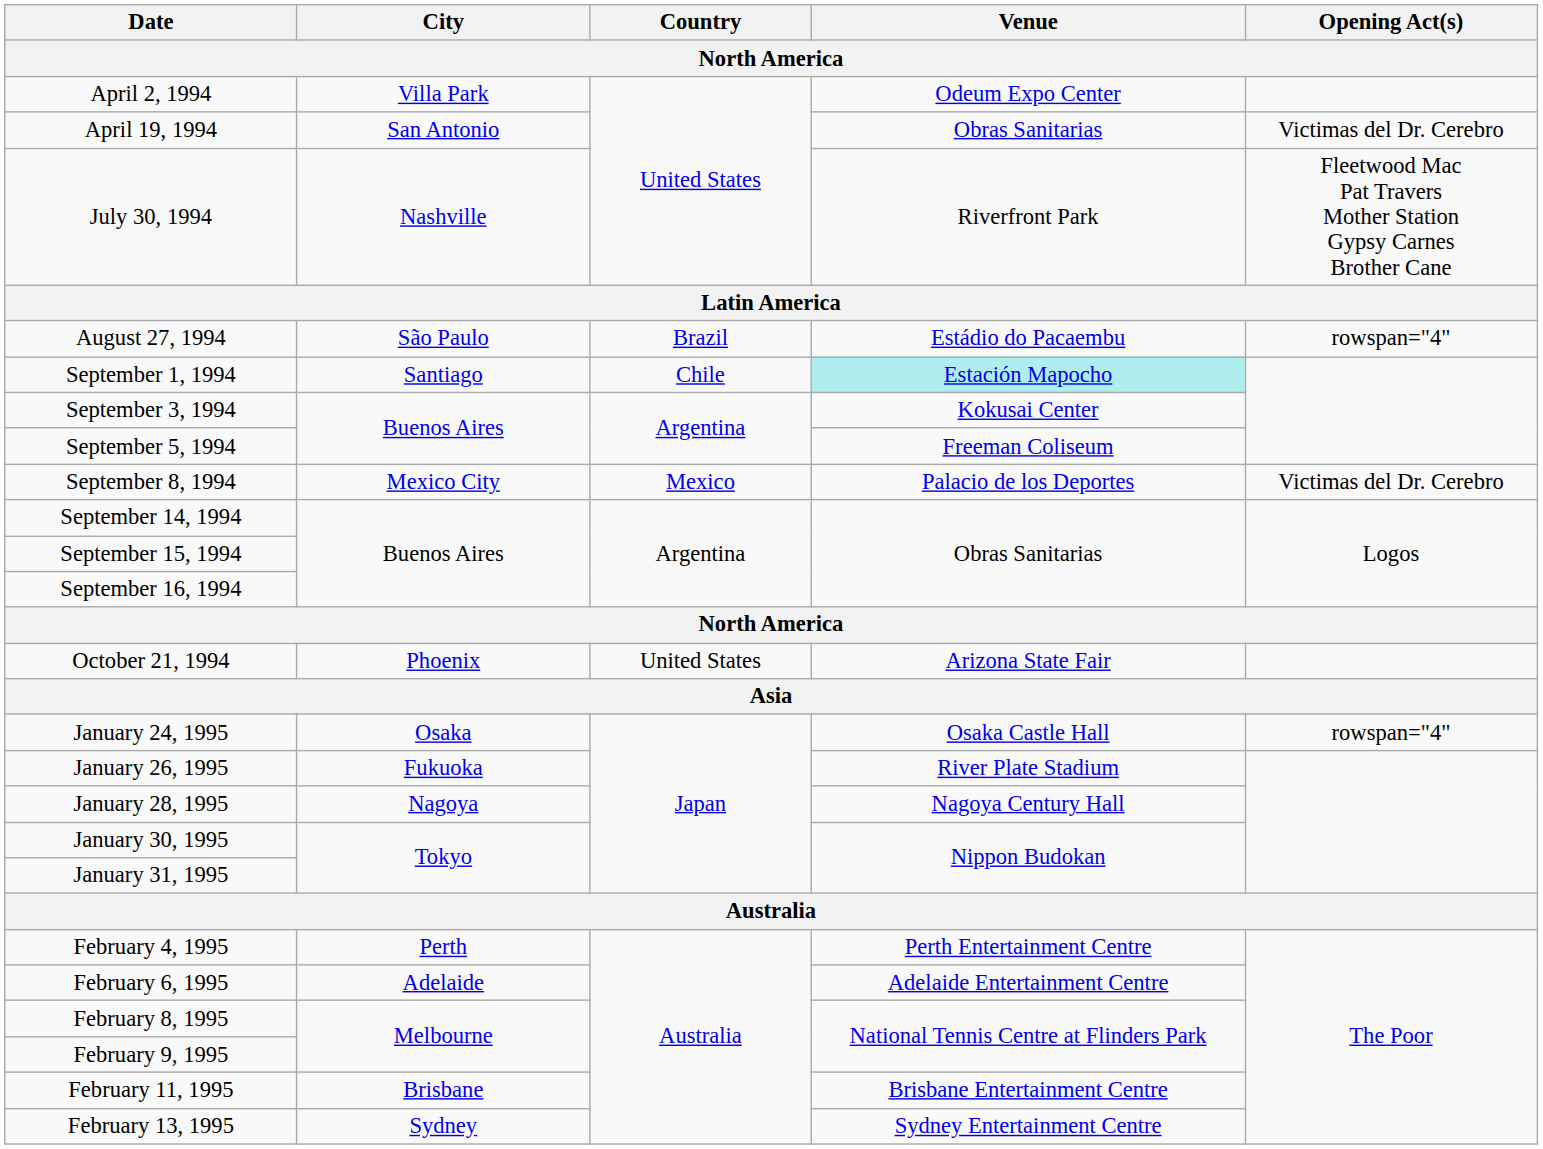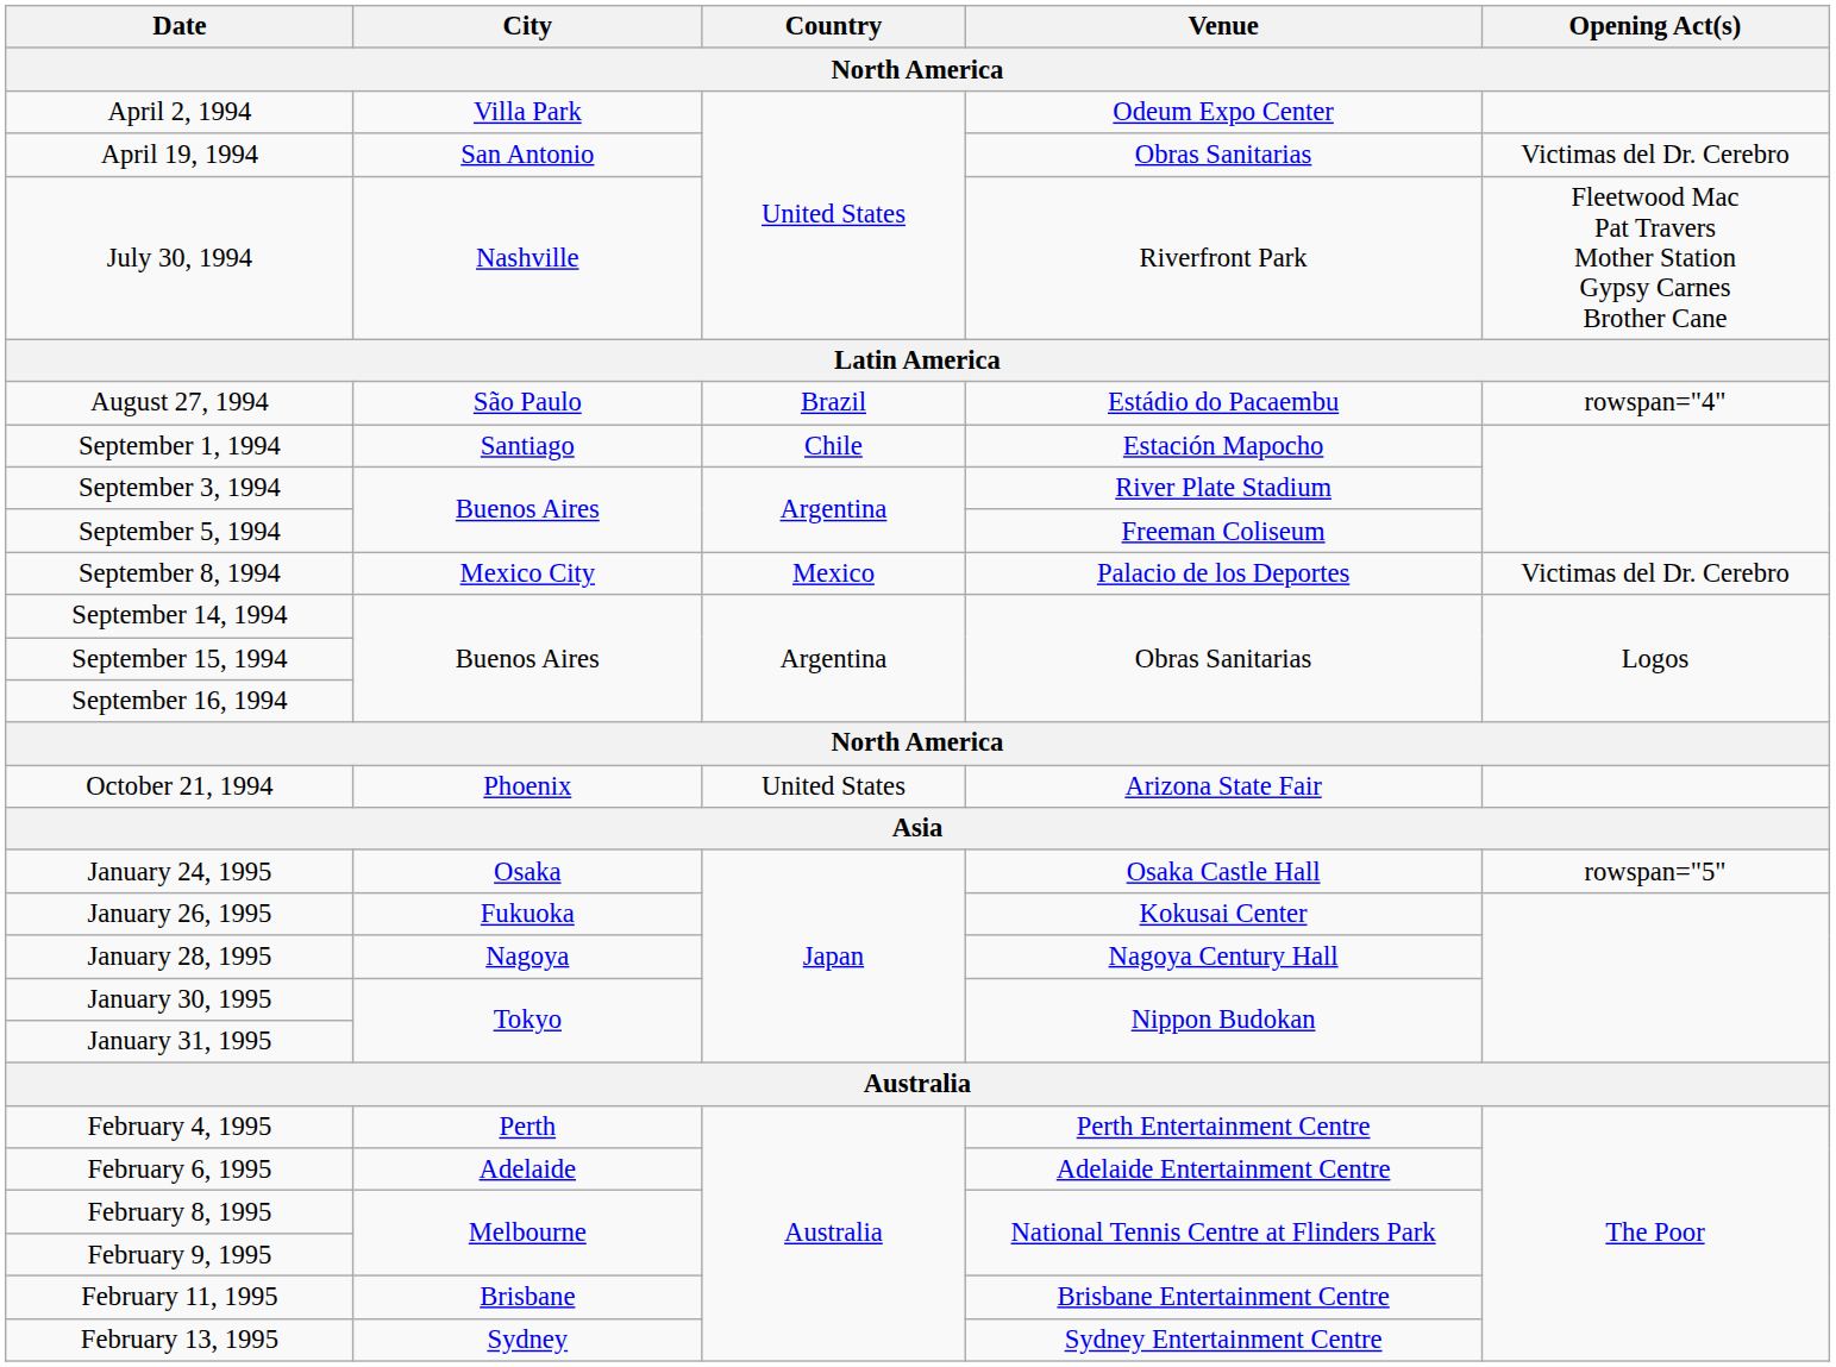September 1, 1994 | Venue: paleturquoise background -> no background
September 3, 1994 | Venue: Kokusai Center -> River Plate Stadium
January 24, 1995 | Opening Act(s): rowspan="4" -> rowspan="5"
January 26, 1995 | Venue: River Plate Stadium -> Kokusai Center
